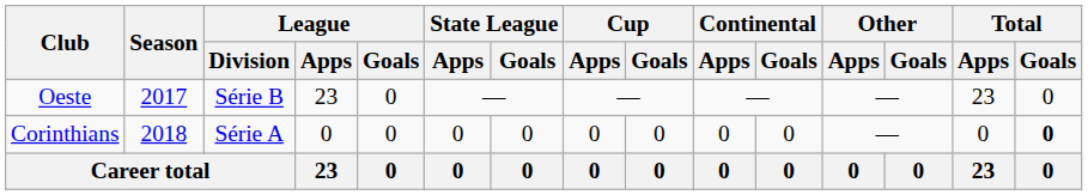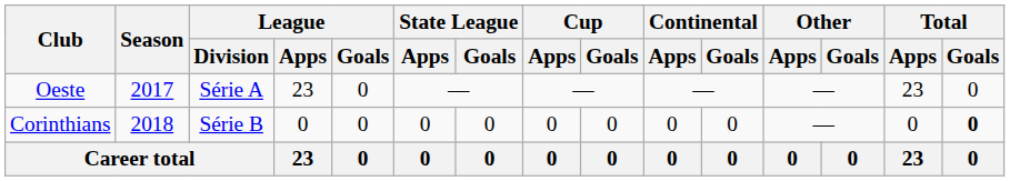Oeste | League / Division: Série B -> Série A
Corinthians | League / Division: Série A -> Série B
